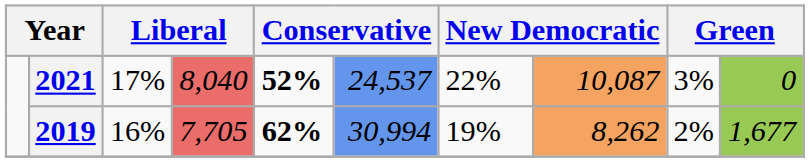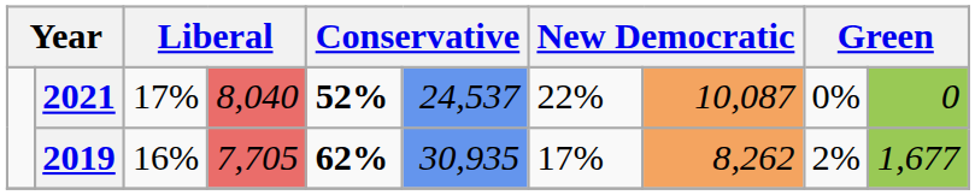2021 | column 9: 3% -> 0%
2019 | column 6: 30,994 -> 30,935
2019 | column 7: 19% -> 17%
